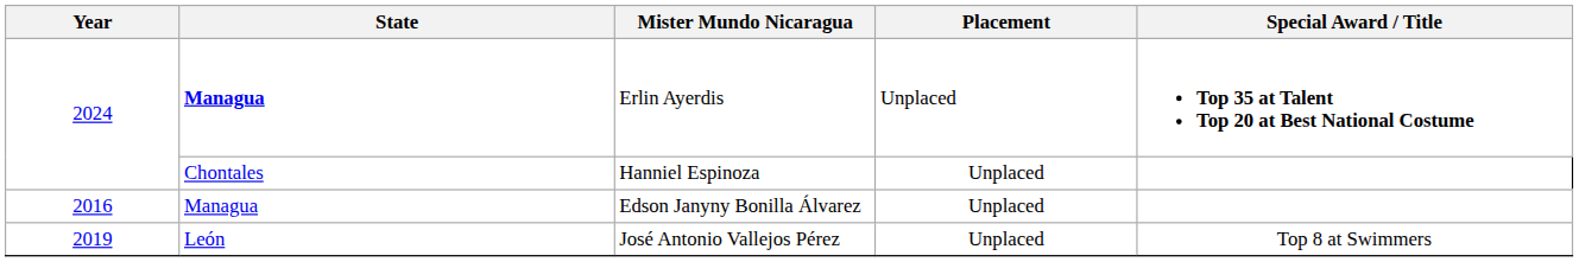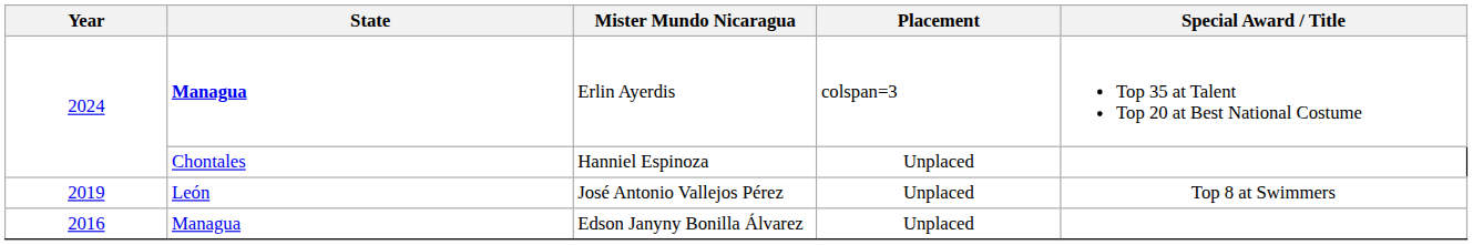Erlin Ayerdis | Placement: Unplaced -> colspan=3
Erlin Ayerdis | Special Award / Title: bold -> normal
rows swapped: José Antonio Vallejos Pérez <-> Edson Janyny Bonilla Álvarez
